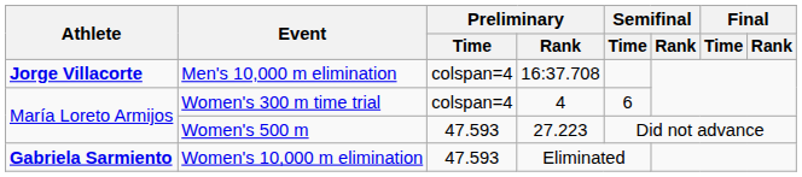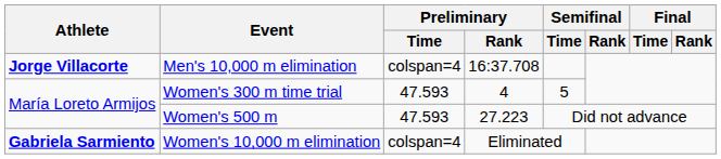Women's 300 m time trial | Preliminary / Time: colspan=4 -> 47.593
Women's 300 m time trial | Semifinal / Time: 6 -> 5
Women's 10,000 m elimination | Preliminary / Time: 47.593 -> colspan=4
